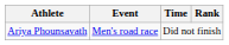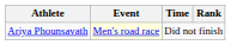Ariya Phounsavath | Event: no background -> lightyellow background
